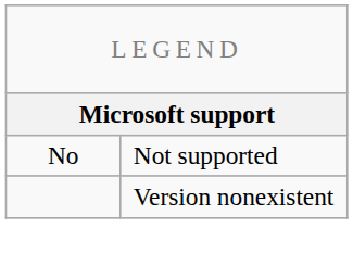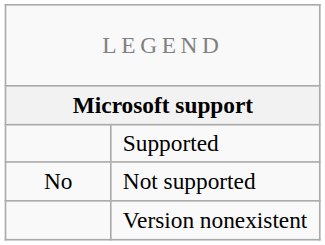+ row: Supported
